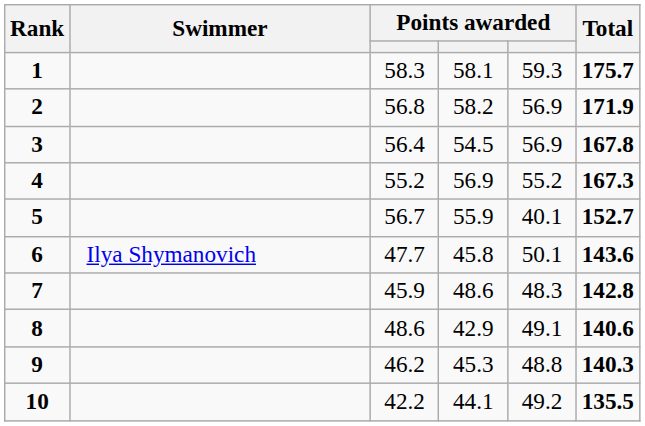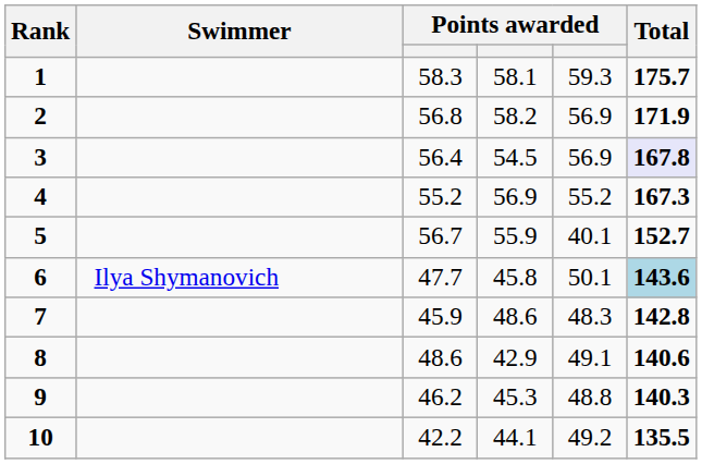3 | Total: no background -> lavender background
6 | Total: no background -> lightblue background
